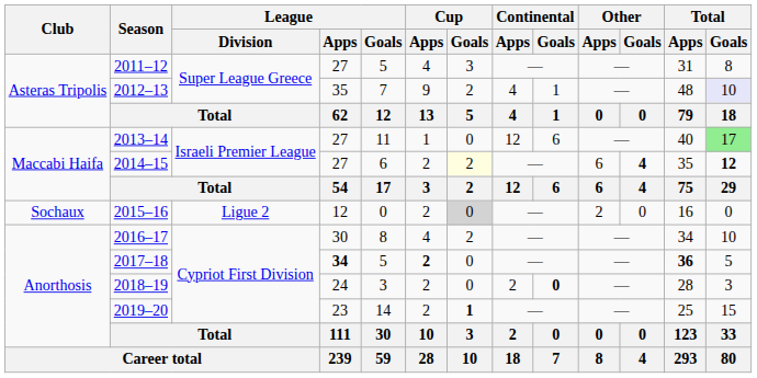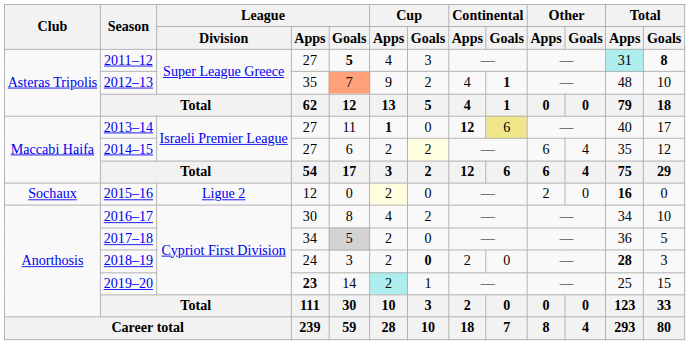2011–12 | League / Goals: normal -> bold
2011–12 | Total / Apps: no background -> paleturquoise background
2011–12 | Total / Goals: normal -> bold
2012–13 | League / Goals: no background -> lightsalmon background
2012–13 | Continental / Goals: normal -> bold
2012–13 | Total / Goals: lavender background -> no background
2013–14 | Cup / Apps: normal -> bold
2013–14 | Continental / Apps: normal -> bold
2013–14 | Continental / Goals: no background -> khaki background
2013–14 | Total / Goals: lightgreen background -> no background
2014–15 | Other / Goals: bold -> normal
2014–15 | Total / Goals: bold -> normal
2015–16 | Cup / Apps: no background -> lightyellow background
2015–16 | Cup / Goals: lightgrey background -> no background
2015–16 | Total / Apps: normal -> bold
2017–18 | League / Apps: bold -> normal
2017–18 | League / Goals: no background -> lightgrey background
2017–18 | Cup / Apps: bold -> normal
2017–18 | Total / Apps: bold -> normal
2018–19 | Cup / Goals: normal -> bold
2018–19 | Continental / Goals: bold -> normal
2018–19 | Total / Apps: normal -> bold
2019–20 | League / Apps: normal -> bold
2019–20 | Cup / Apps: no background -> paleturquoise background
2019–20 | Cup / Goals: bold -> normal
